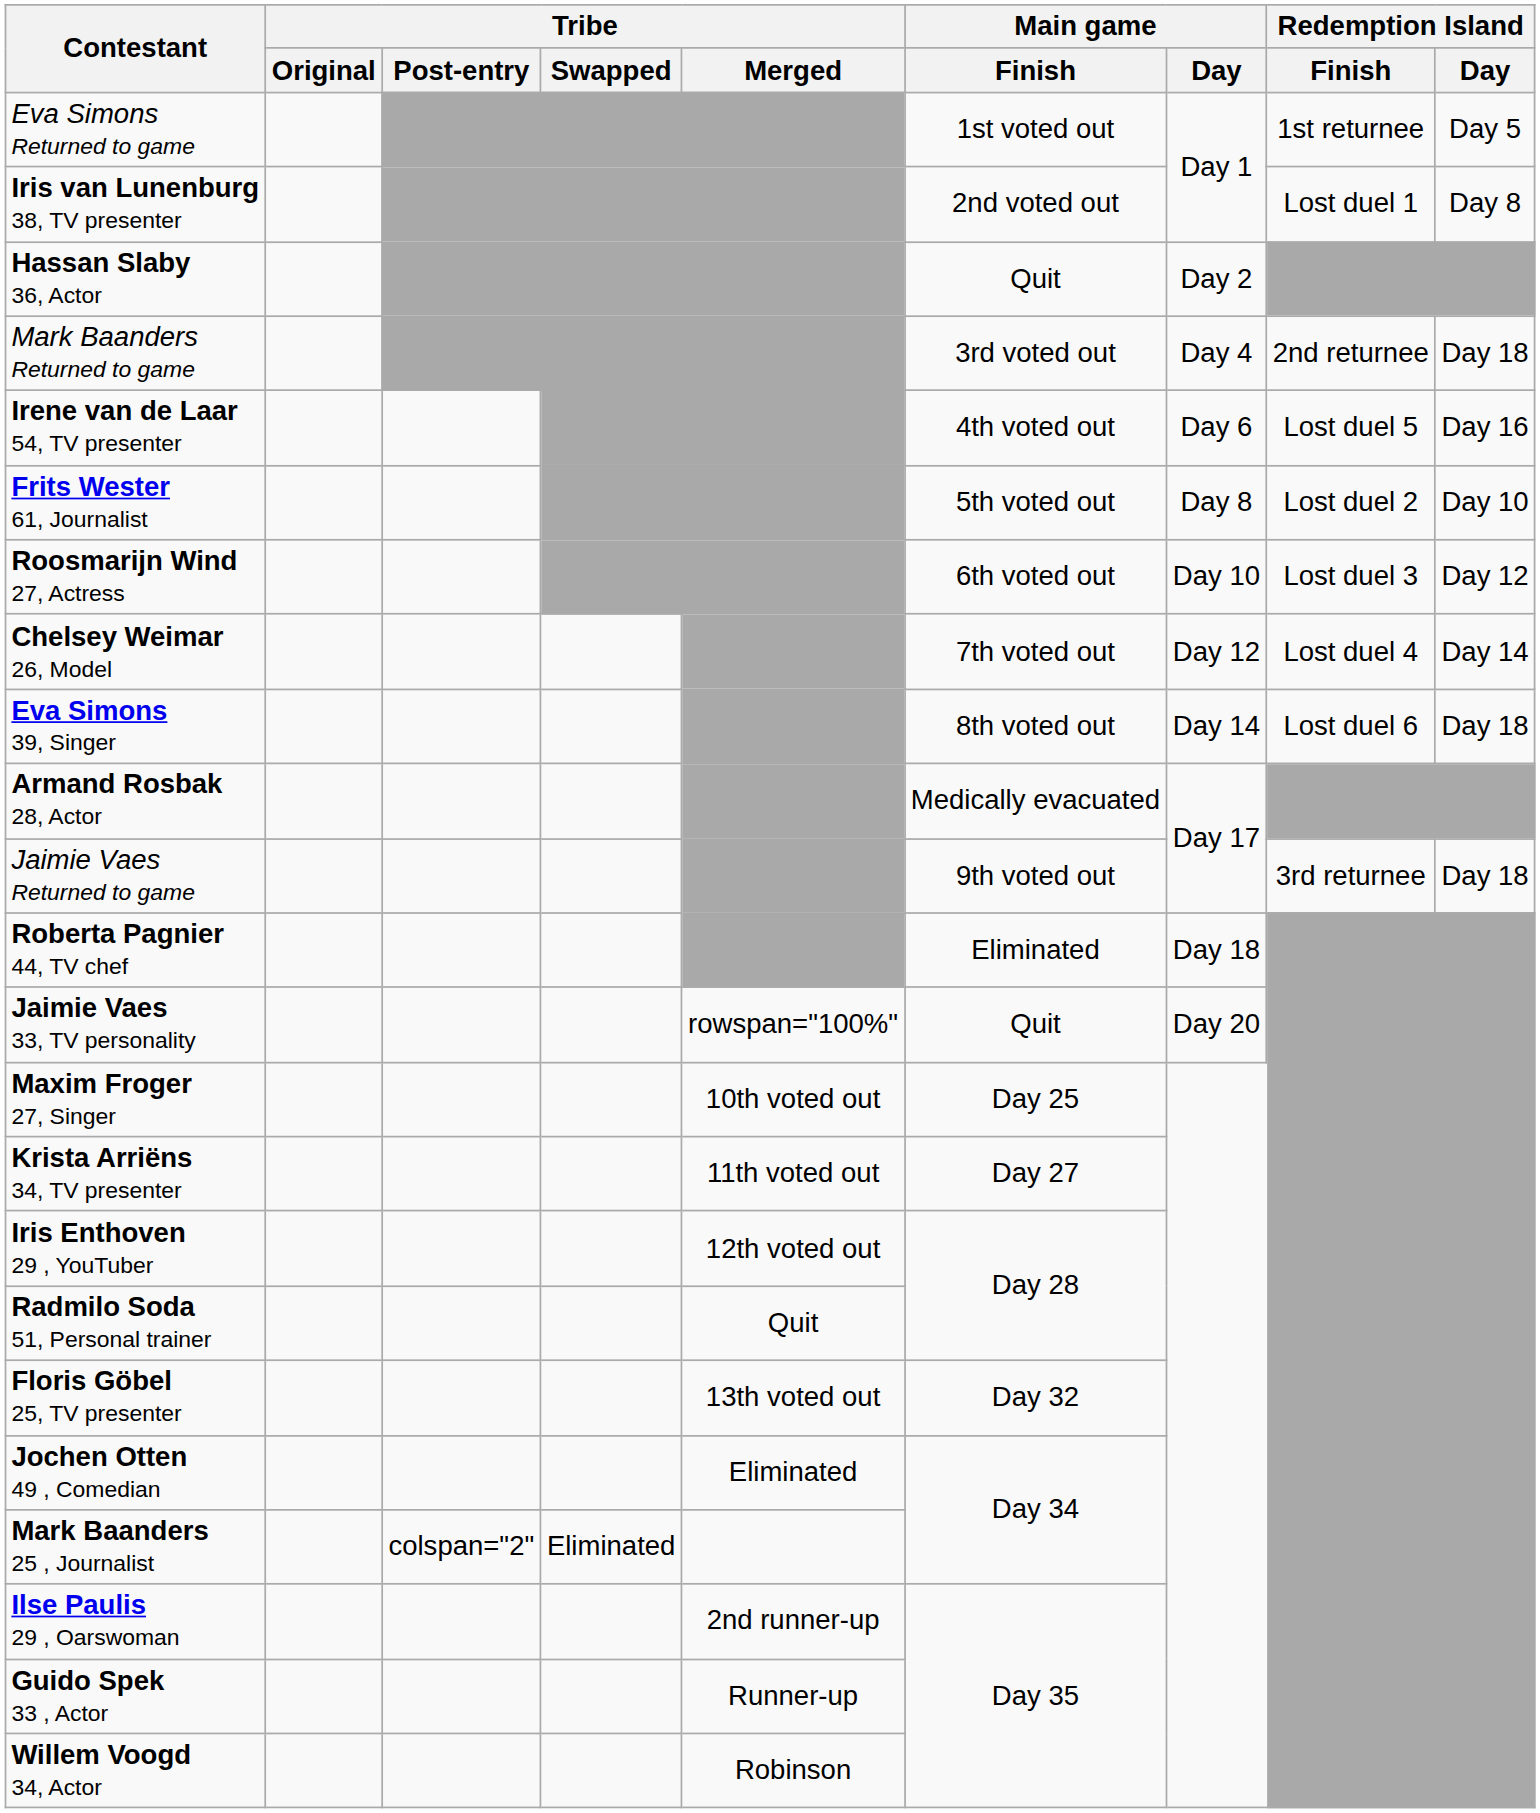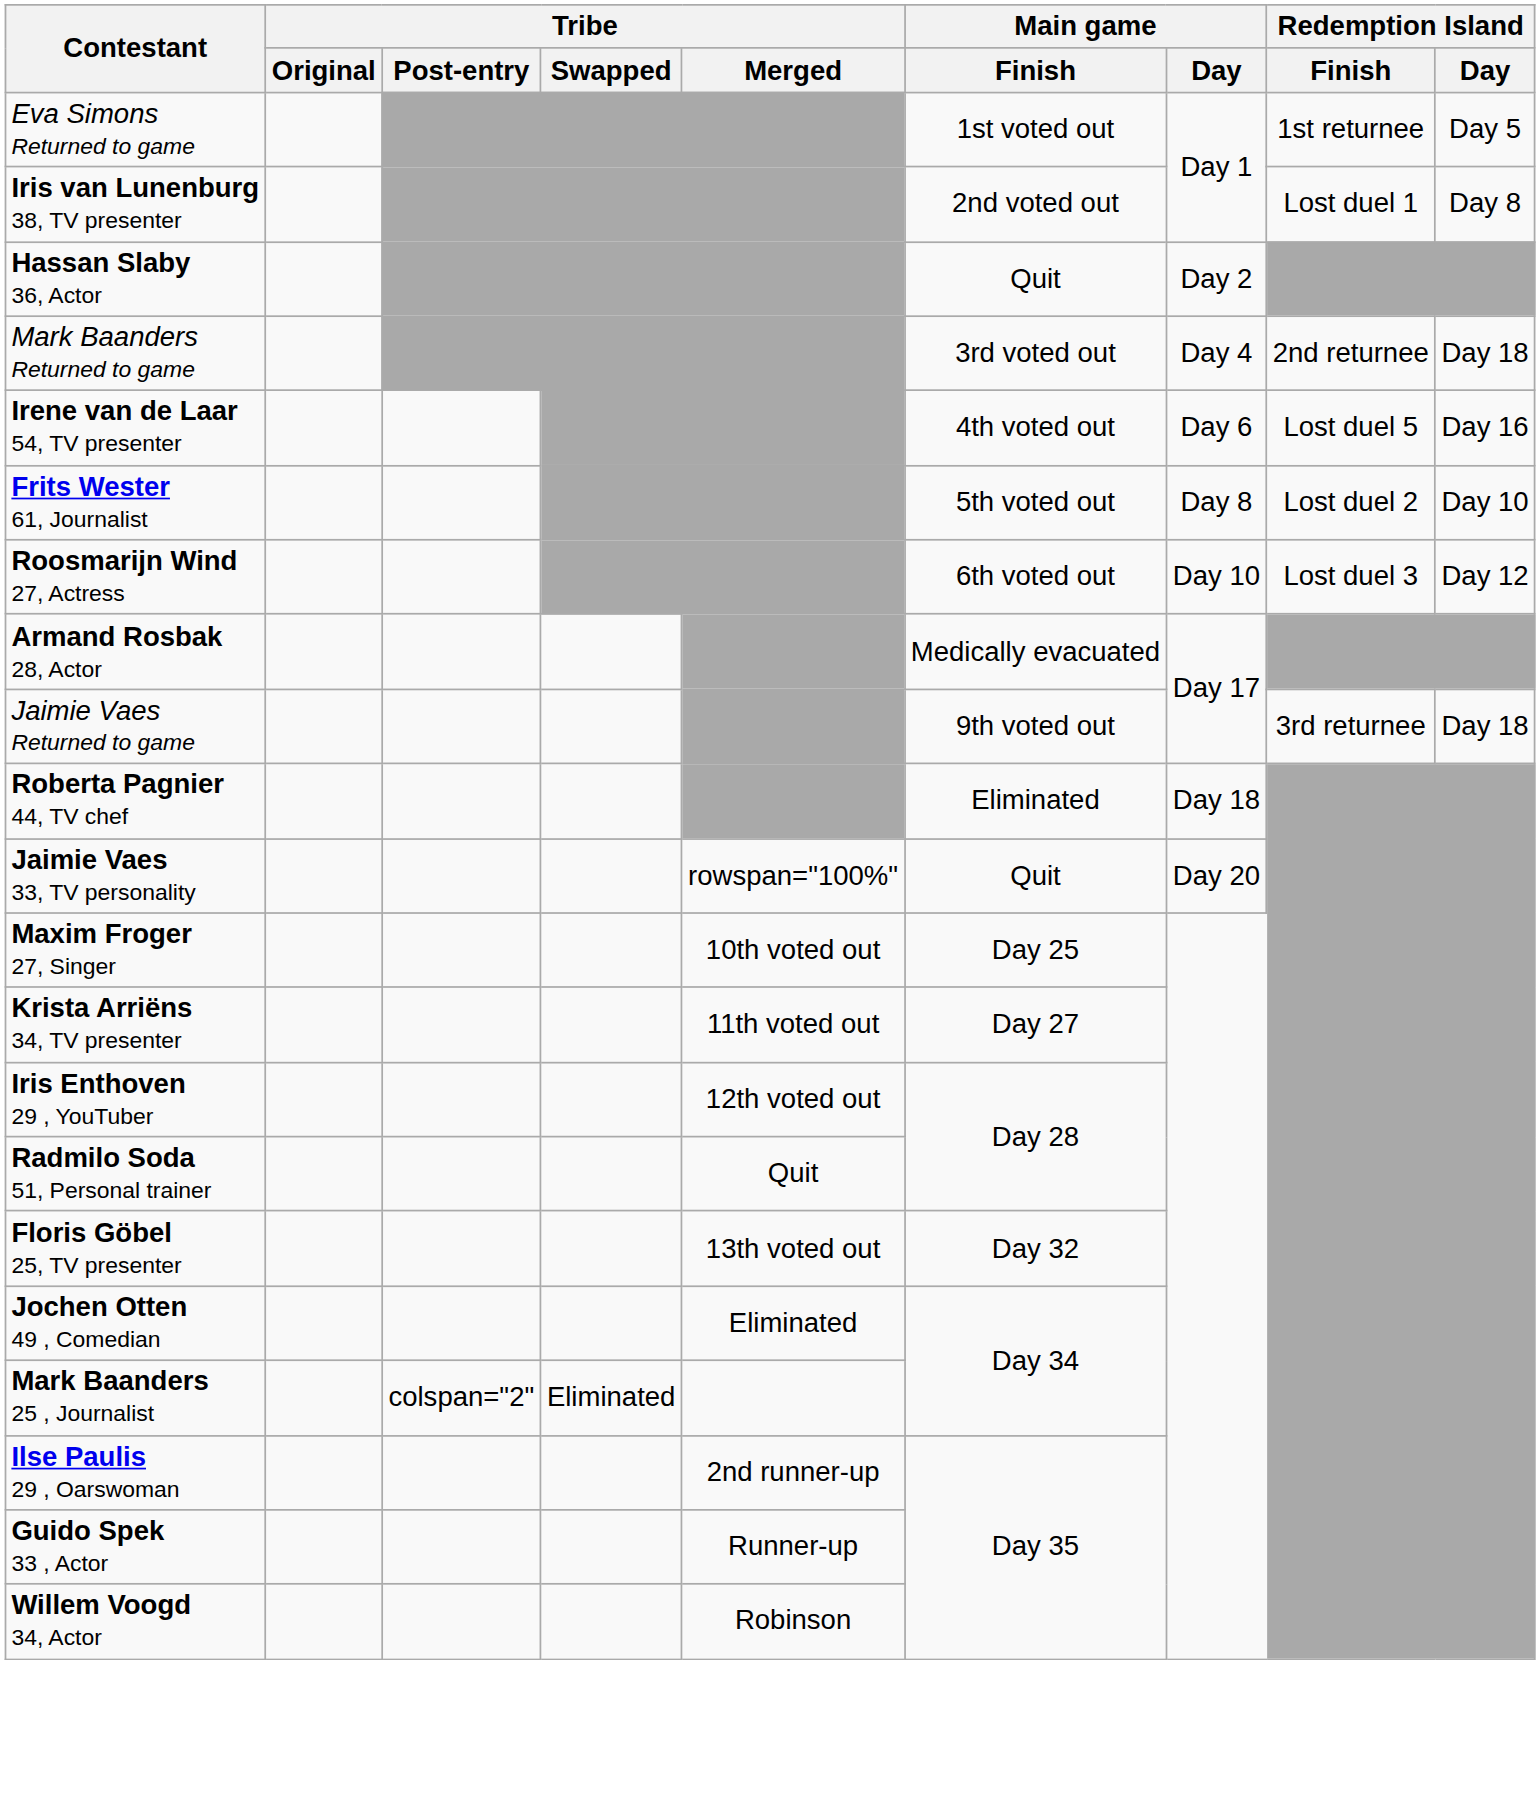- row: Chelsey Weimar 26, Model | 7th voted out | Day 12 | Lost duel 4 | Day 14
- row: Eva Simons 39, Singer | 8th voted out | Day 14 | Lost duel 6 | Day 18
